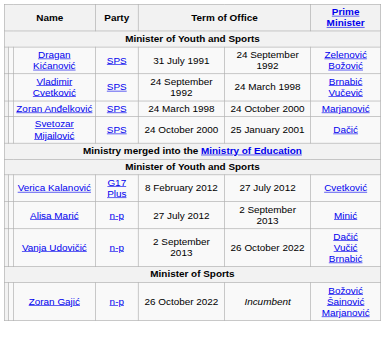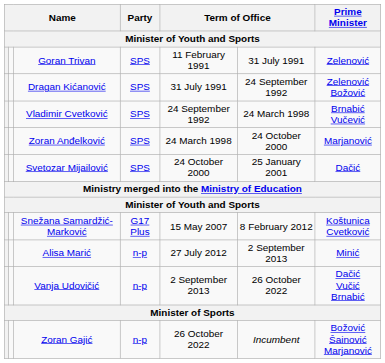+ row: Goran Trivan | SPS | 11 February 1991 | 31 July 1991 | Zelenović
+ row: Snežana Samardžić-Marković | G17 Plus | 15 May 2007 | 8 February 2012 | Koštunica Cvetković
- row: Verica Kalanović | G17 Plus | 8 February 2012 | 27 July 2012 | Cvetković
